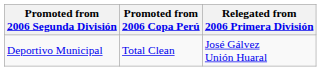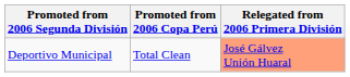row 2 | Relegated from 2006 Primera División: no background -> lightsalmon background
